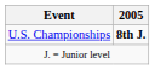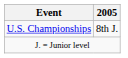U.S. Championships | 2005: bold -> normal
